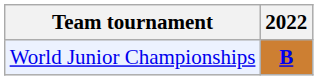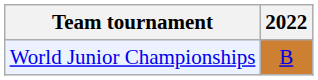World Junior Championships | 2022: bold -> normal
